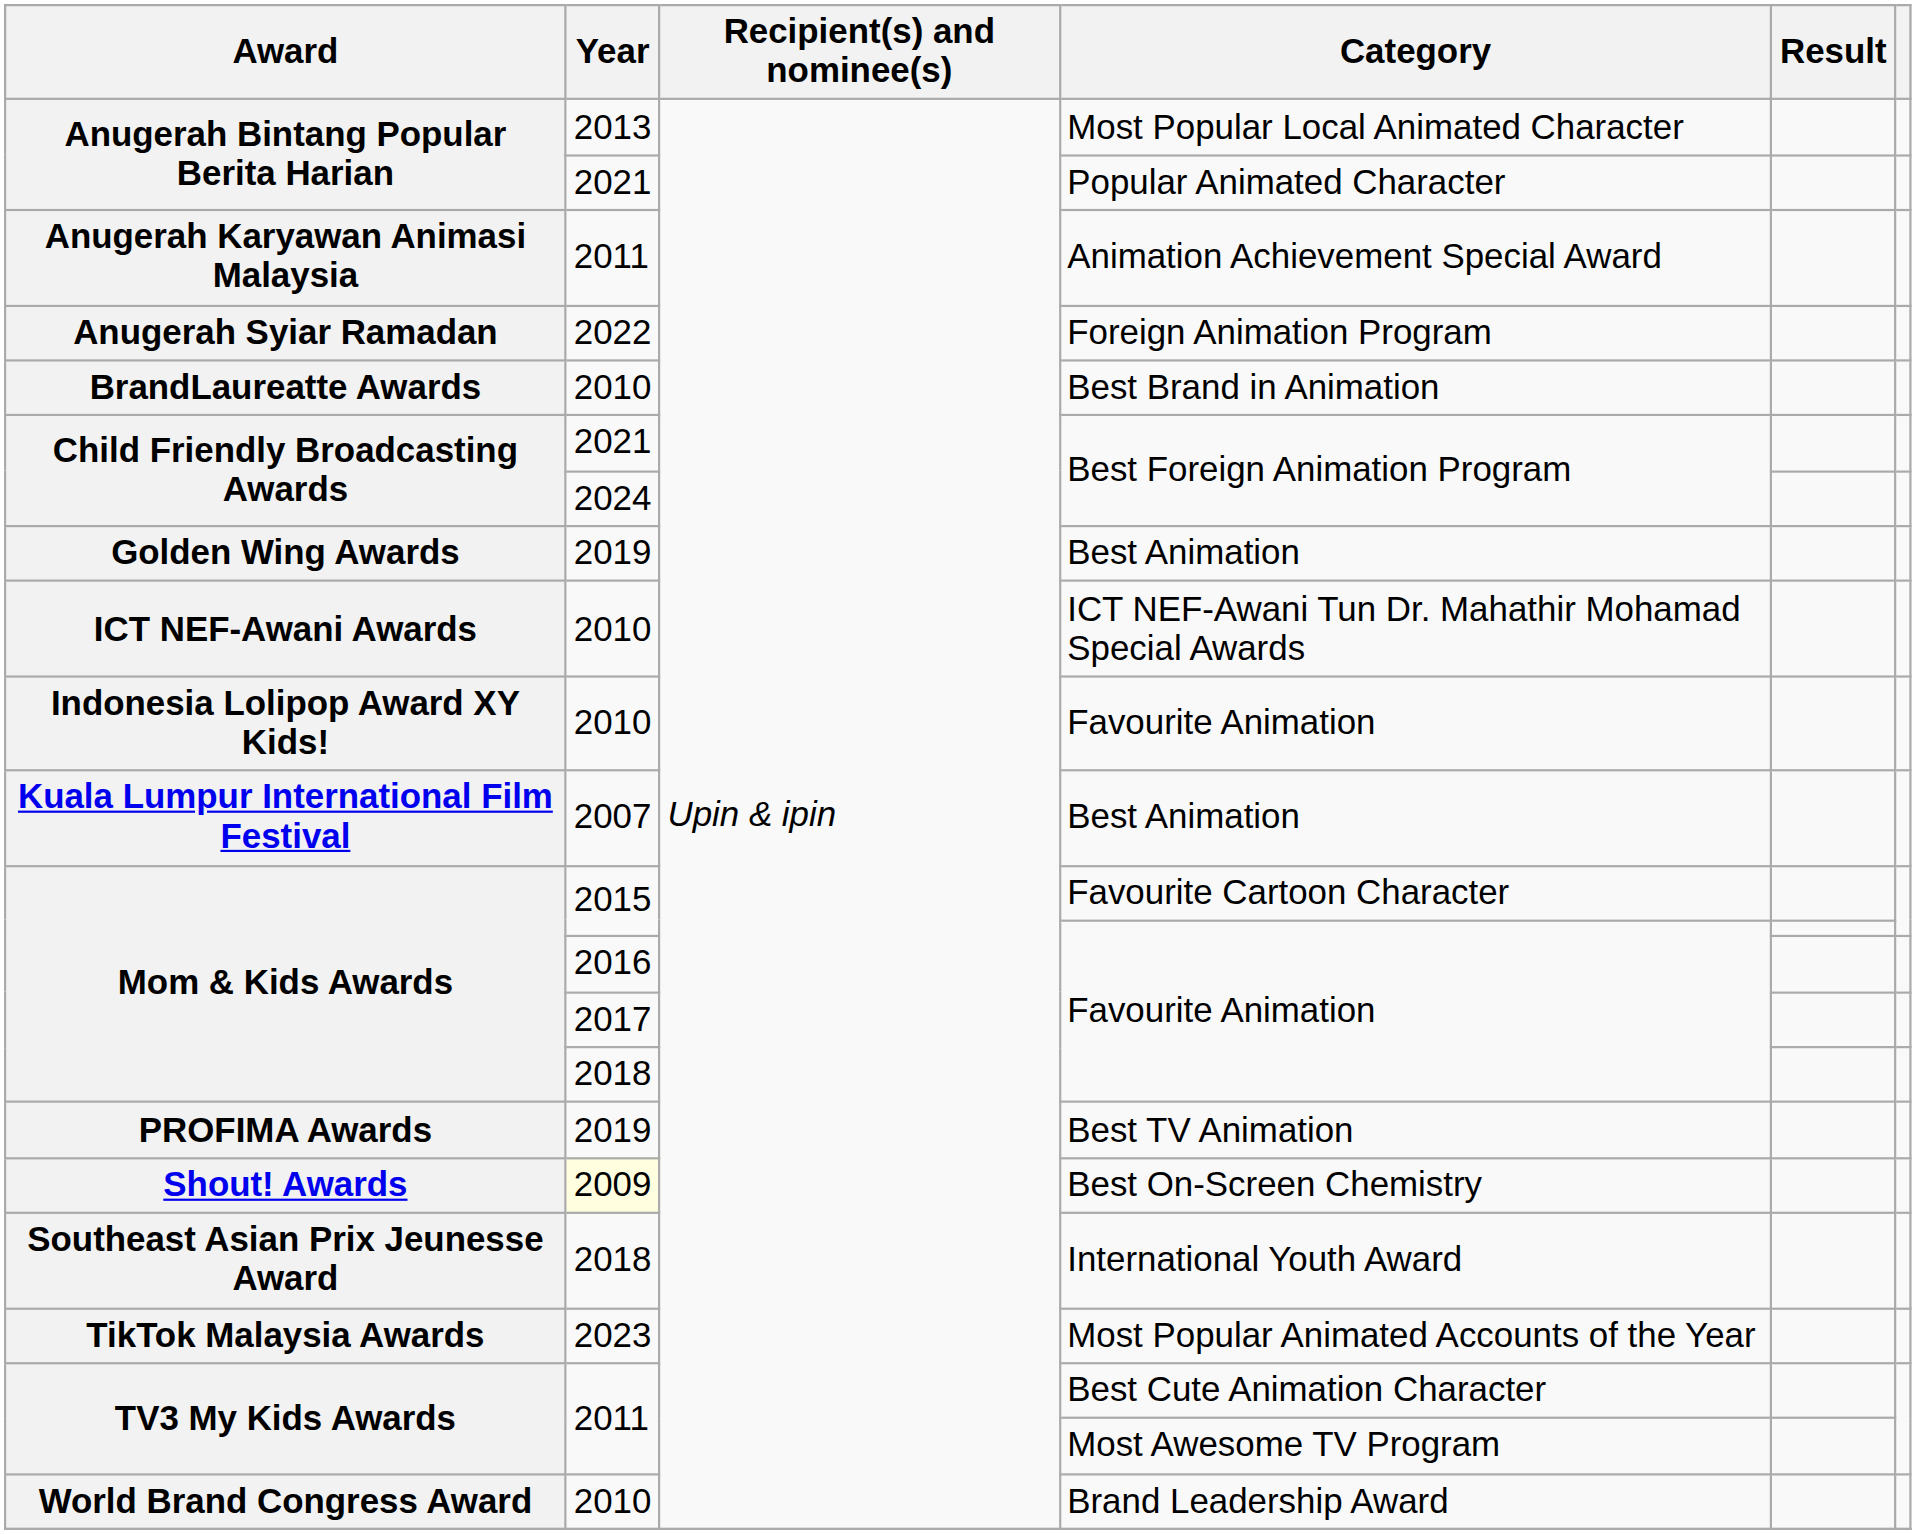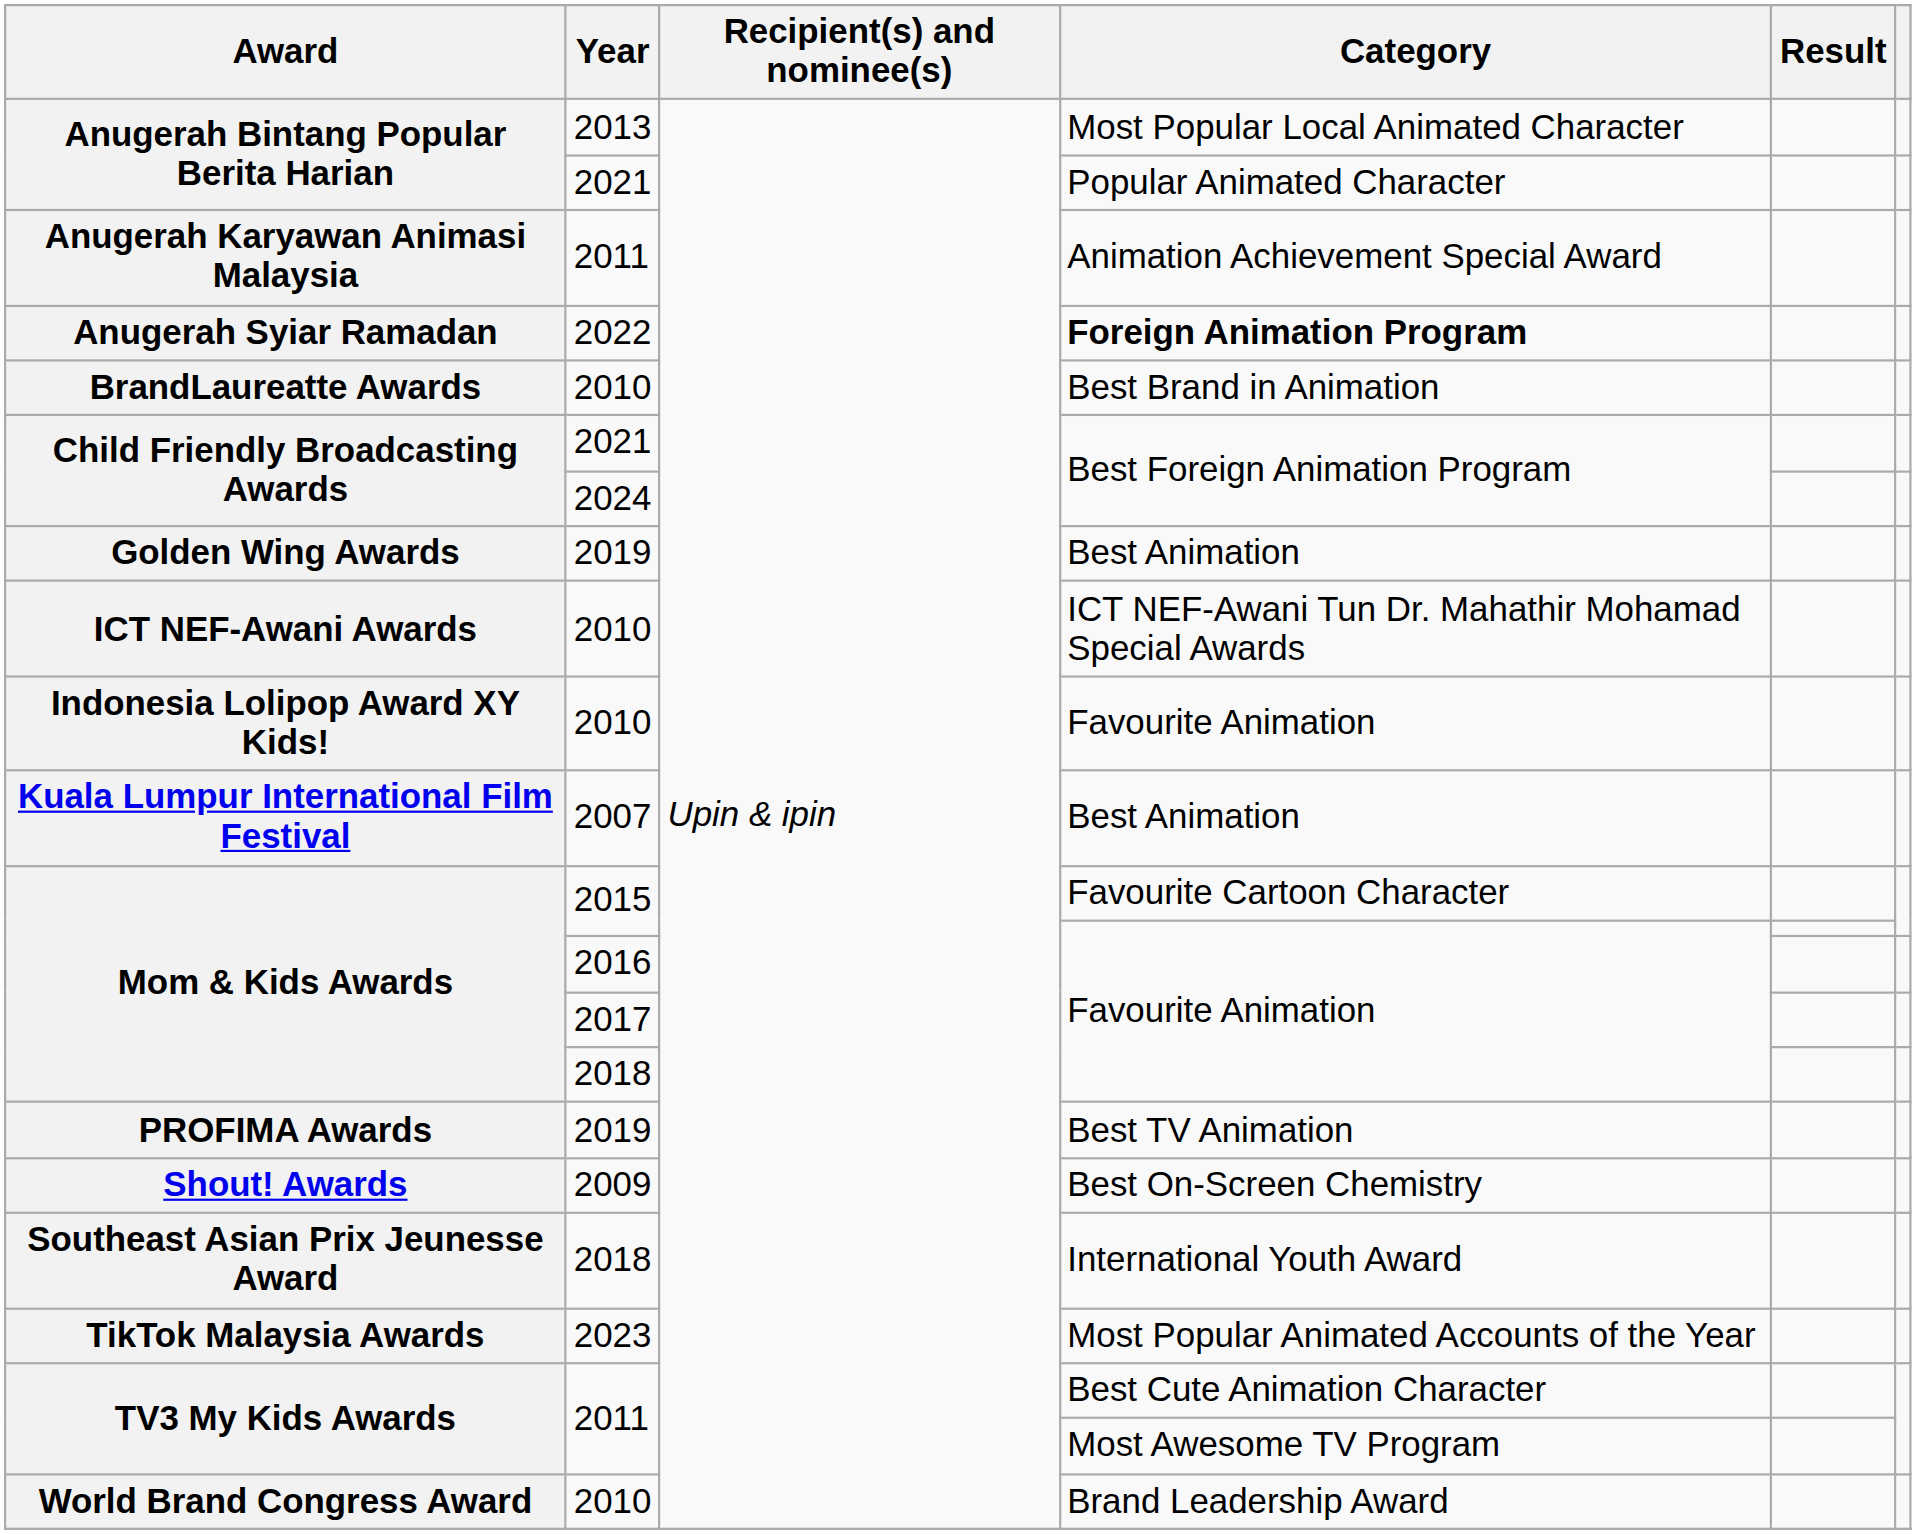Foreign Animation Program | Category: normal -> bold
Best On-Screen Chemistry | Year: lightyellow background -> no background
